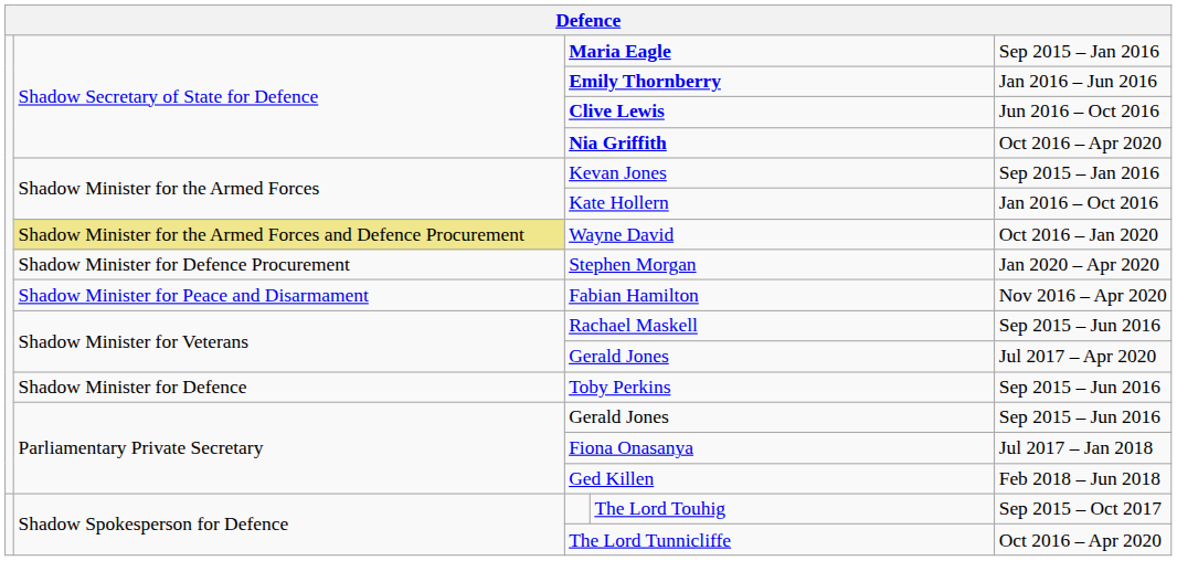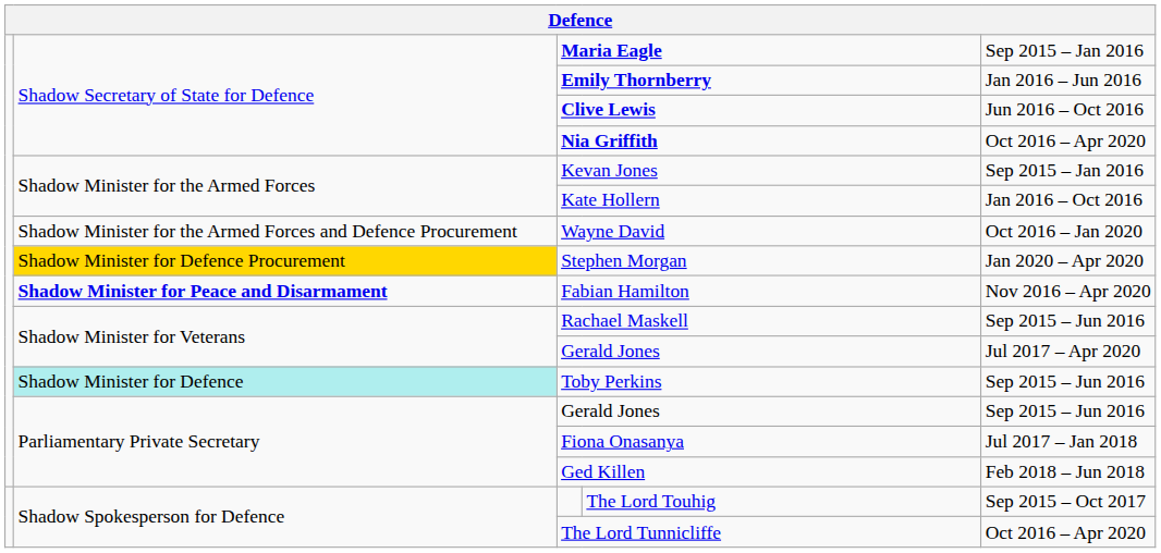Wayne David | column 2: khaki background -> no background
Stephen Morgan | column 2: no background -> gold background
Fabian Hamilton | column 2: normal -> bold
Toby Perkins | column 2: no background -> paleturquoise background
